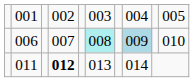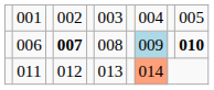006 | column 4: normal -> bold
006 | column 6: paleturquoise background -> no background
006 | column 10: normal -> bold
011 | column 4: bold -> normal
011 | column 8: no background -> lightsalmon background
